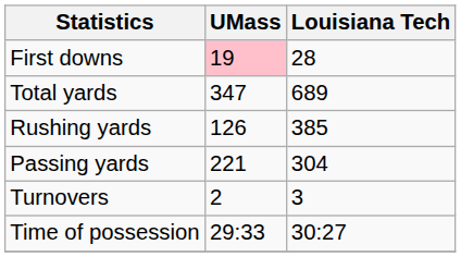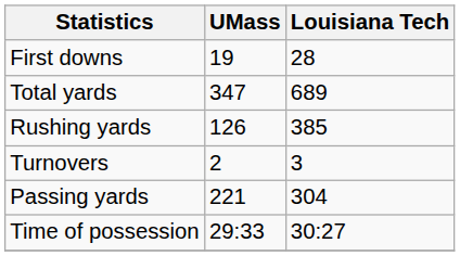First downs | UMass: pink background -> no background
rows swapped: Passing yards <-> Turnovers
